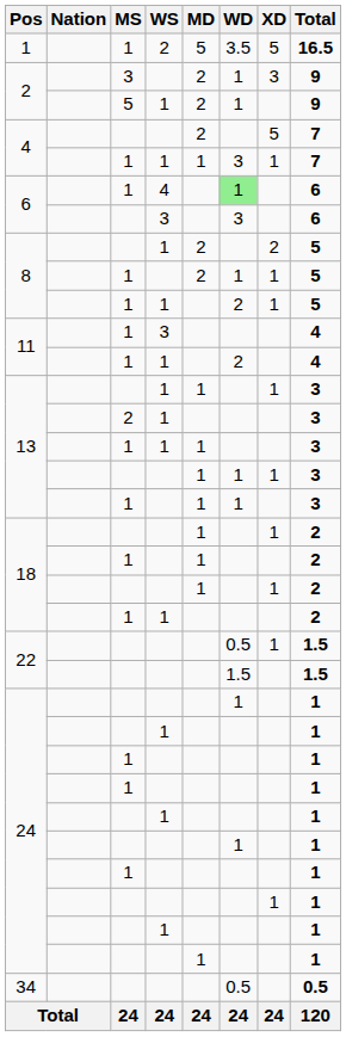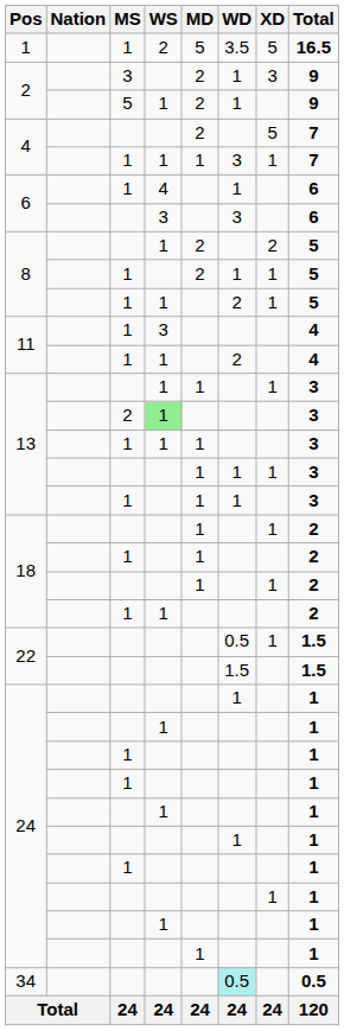6 / 1 | WD: lightgreen background -> no background
13 / 2 | WS: no background -> lightgreen background
34 | WD: no background -> paleturquoise background
